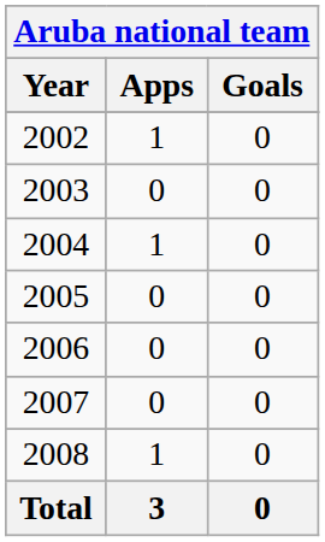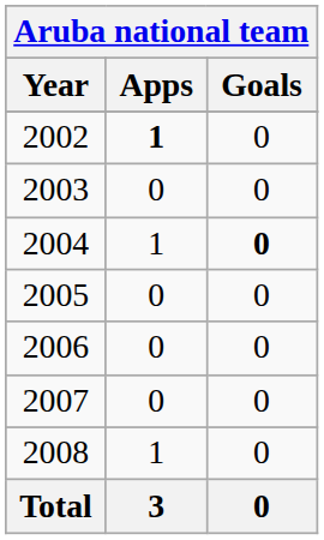2002 | Apps: normal -> bold
2004 | Goals: normal -> bold
